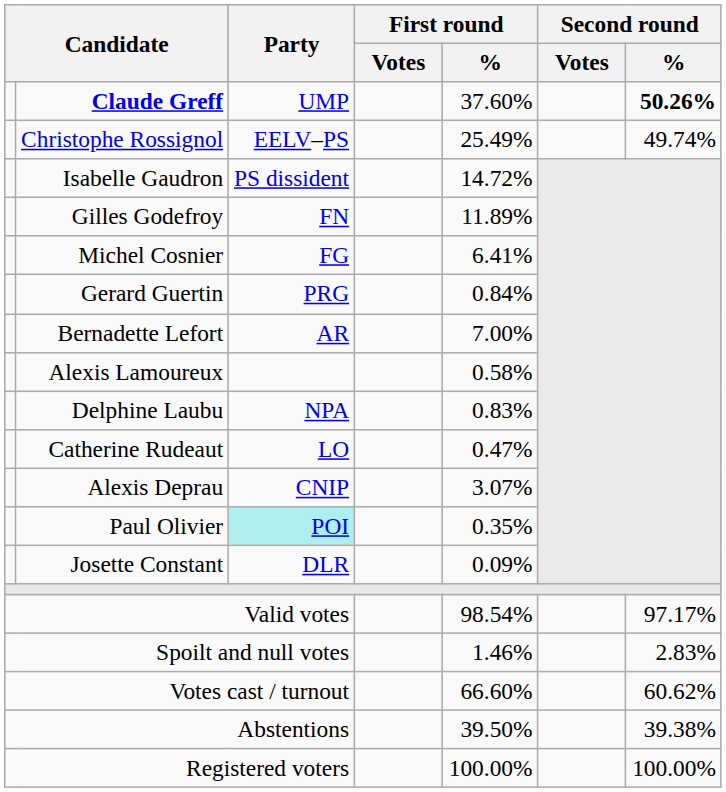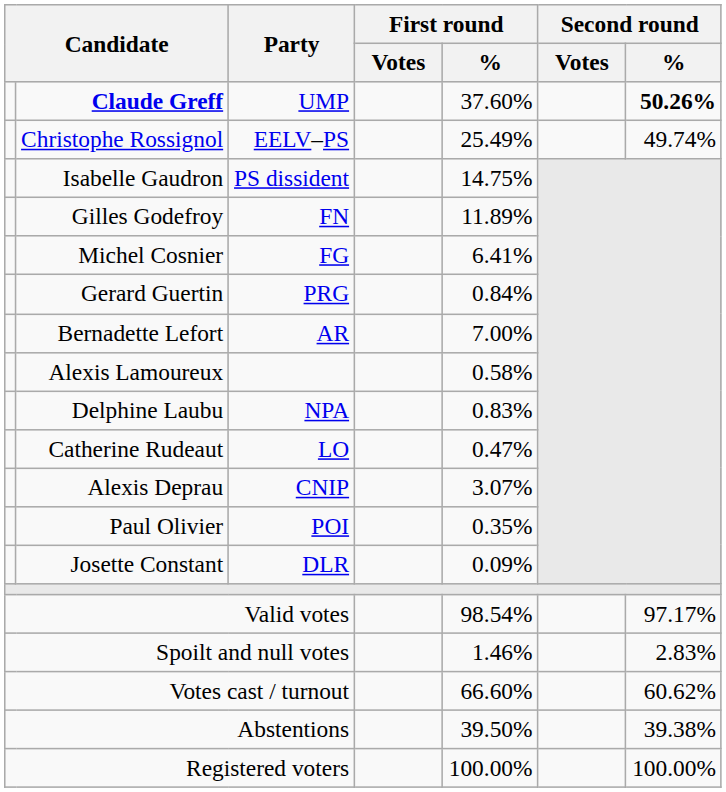Isabelle Gaudron | First round / %: 14.72% -> 14.75%
Paul Olivier | Party: paleturquoise background -> no background
